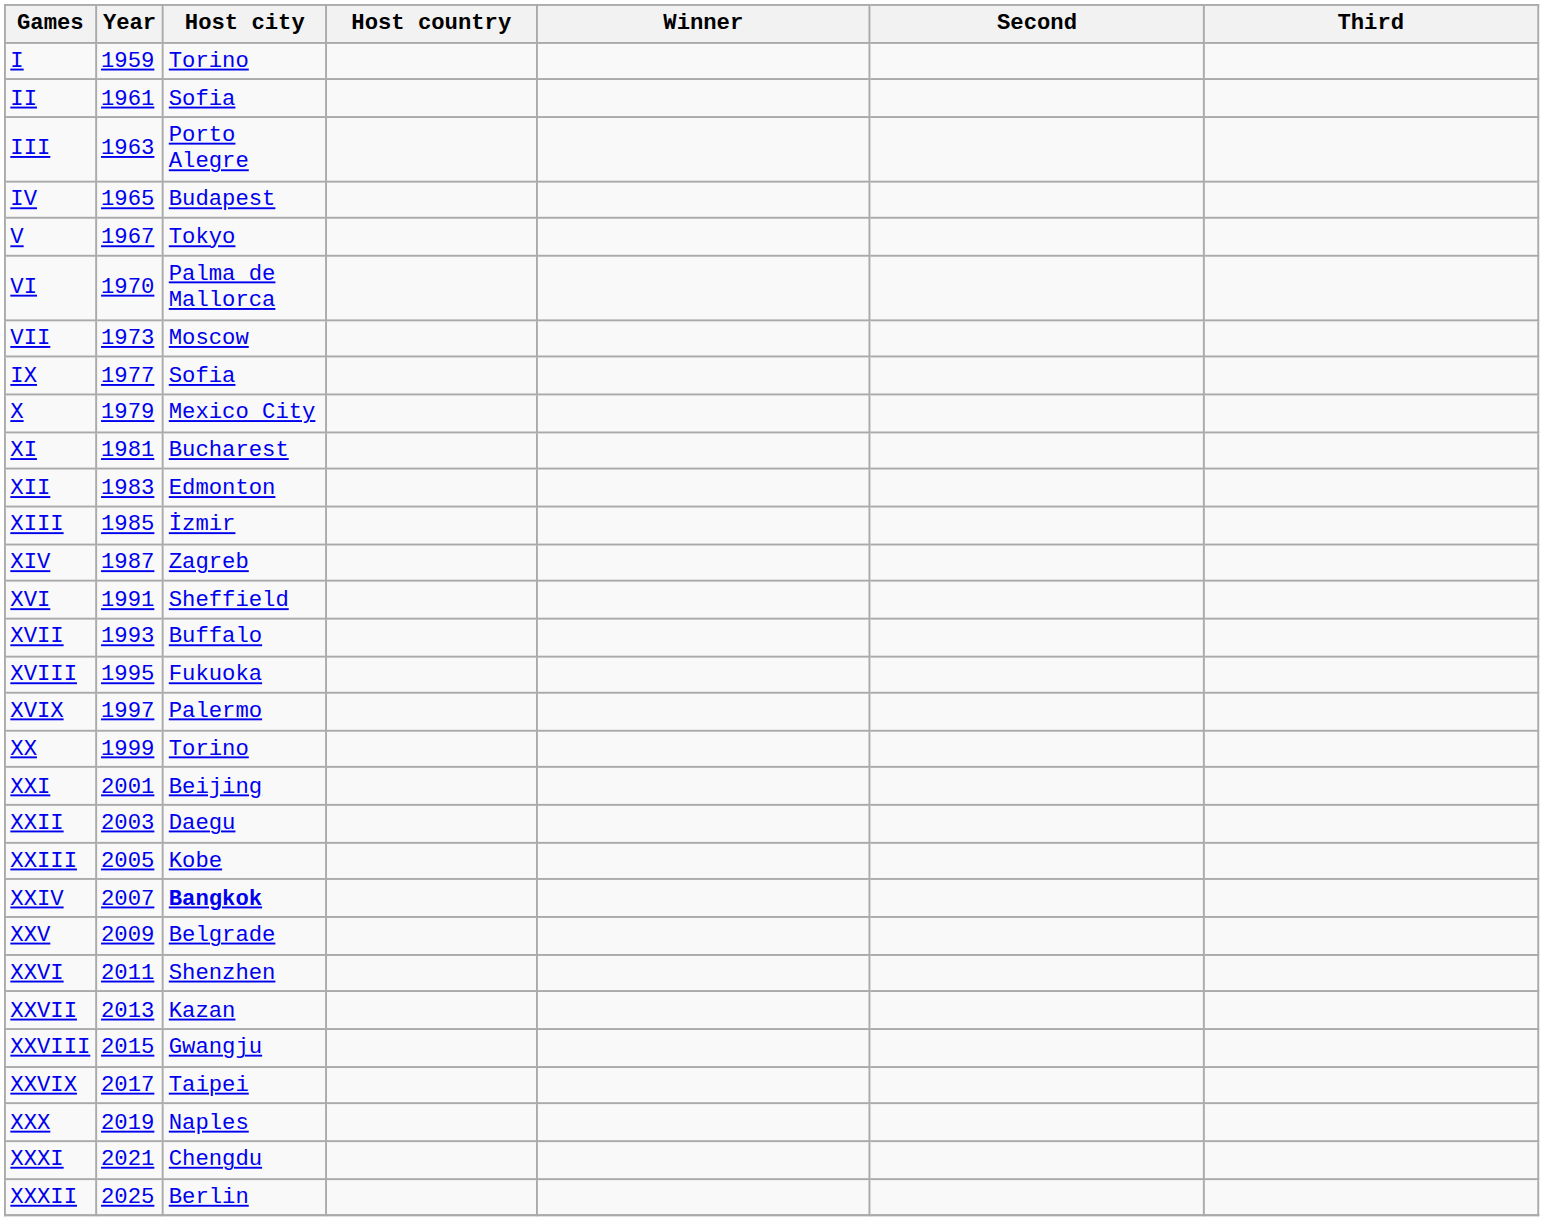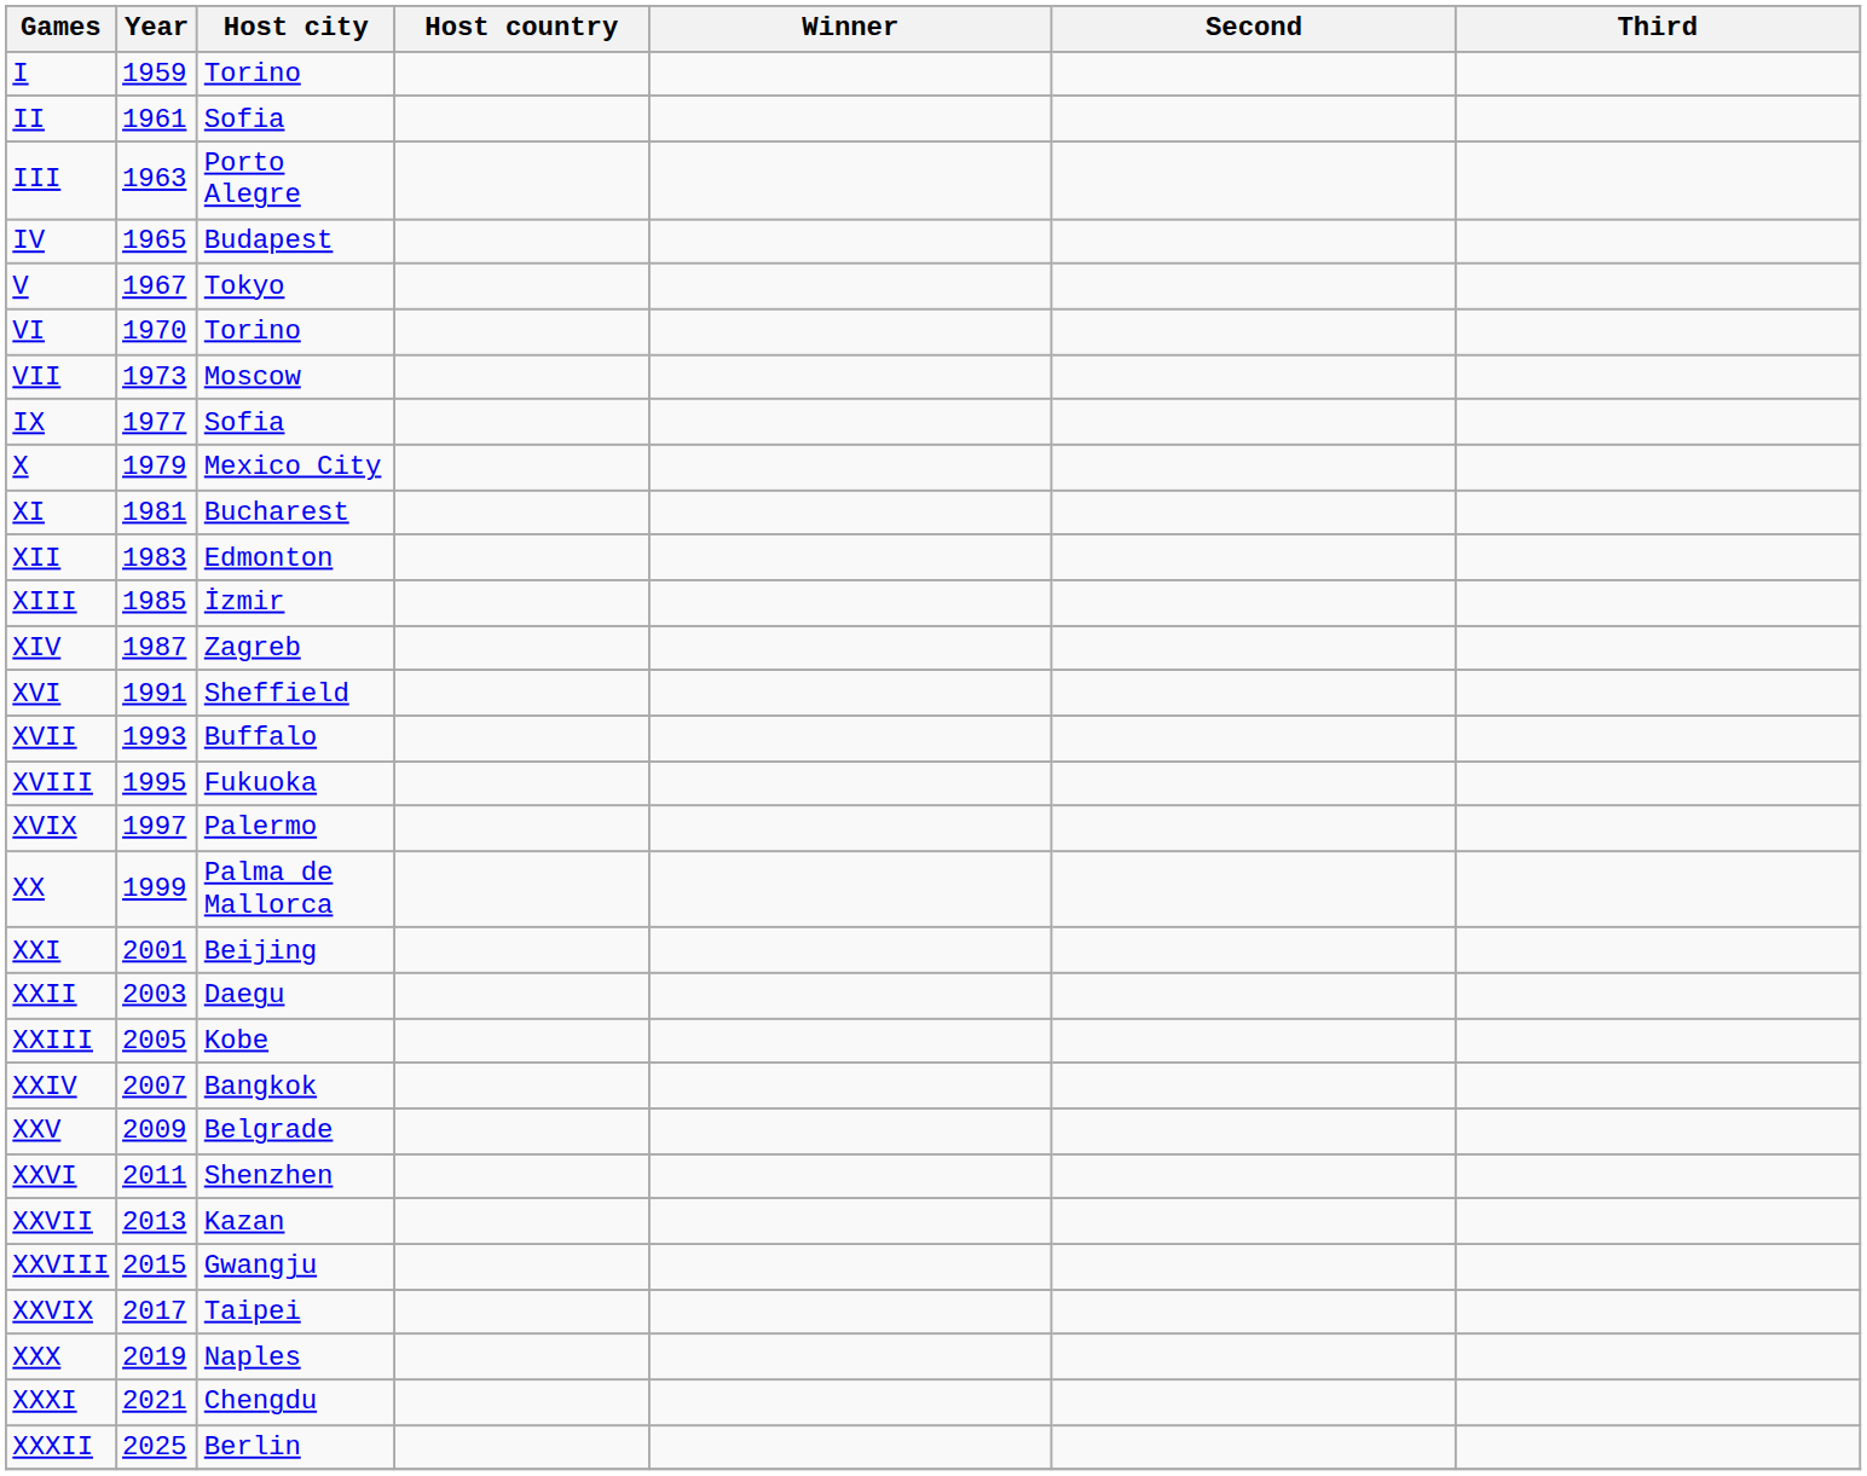VI | Host city: Palma de Mallorca -> Torino
XX | Host city: Torino -> Palma de Mallorca
XXIV | Host city: bold -> normal
